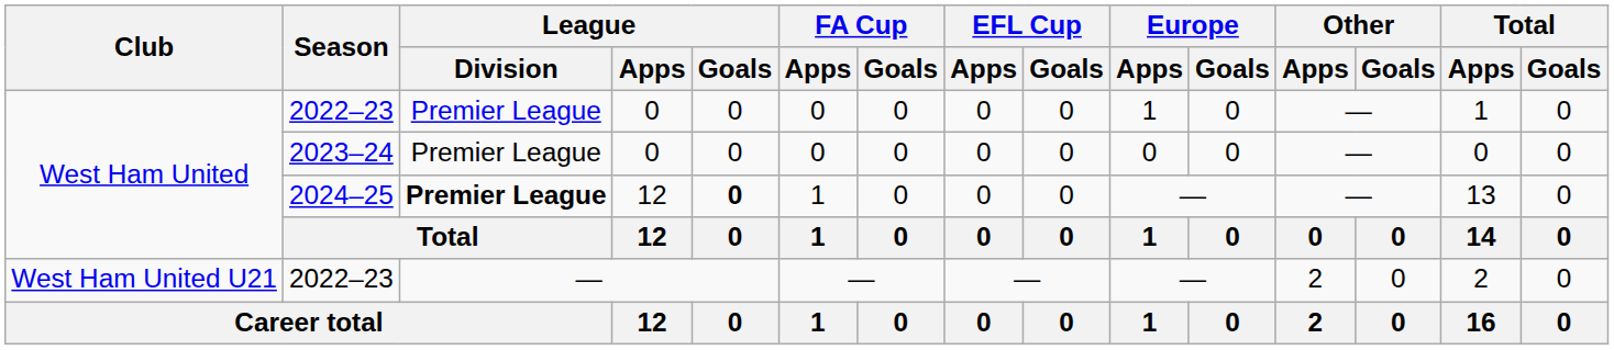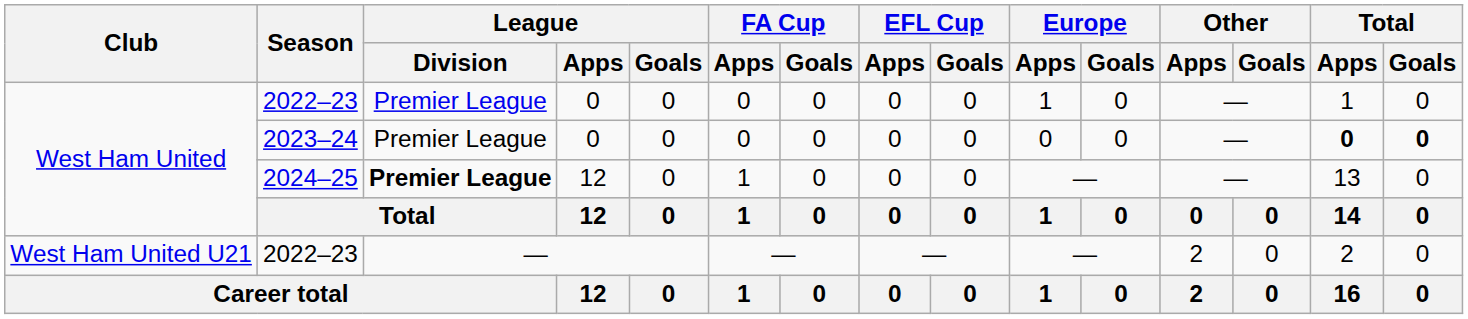2023–24 | Total / Apps: normal -> bold
2023–24 | Total / Goals: normal -> bold
2024–25 | League / Goals: bold -> normal
